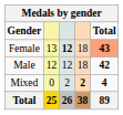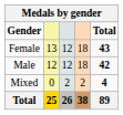Female | column 3: bold -> normal
Female | Total: lightsalmon background -> no background
Mixed | column 4: bold -> normal
